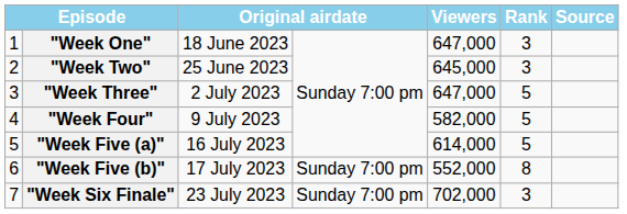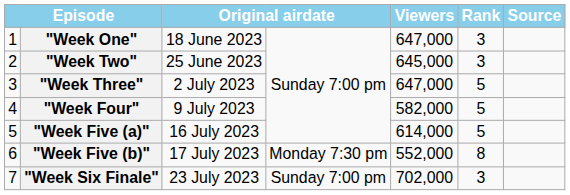"Week Five (b)" | column 4: Sunday 7:00 pm -> Monday 7:30 pm
